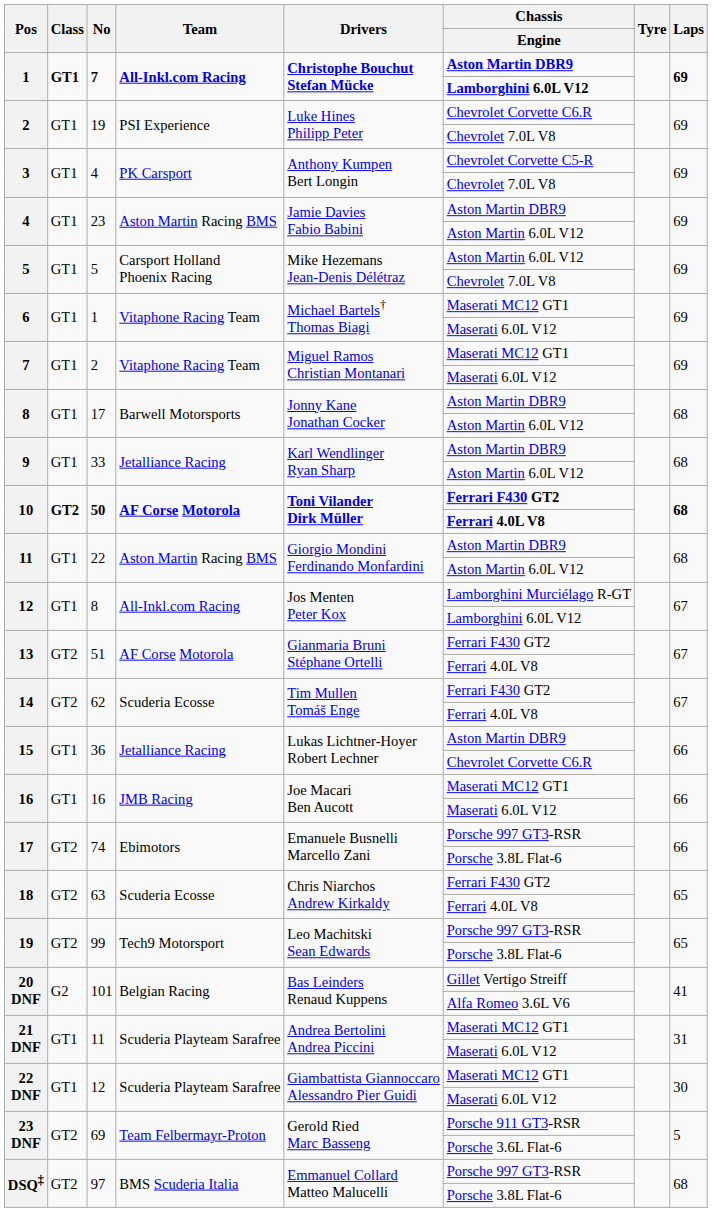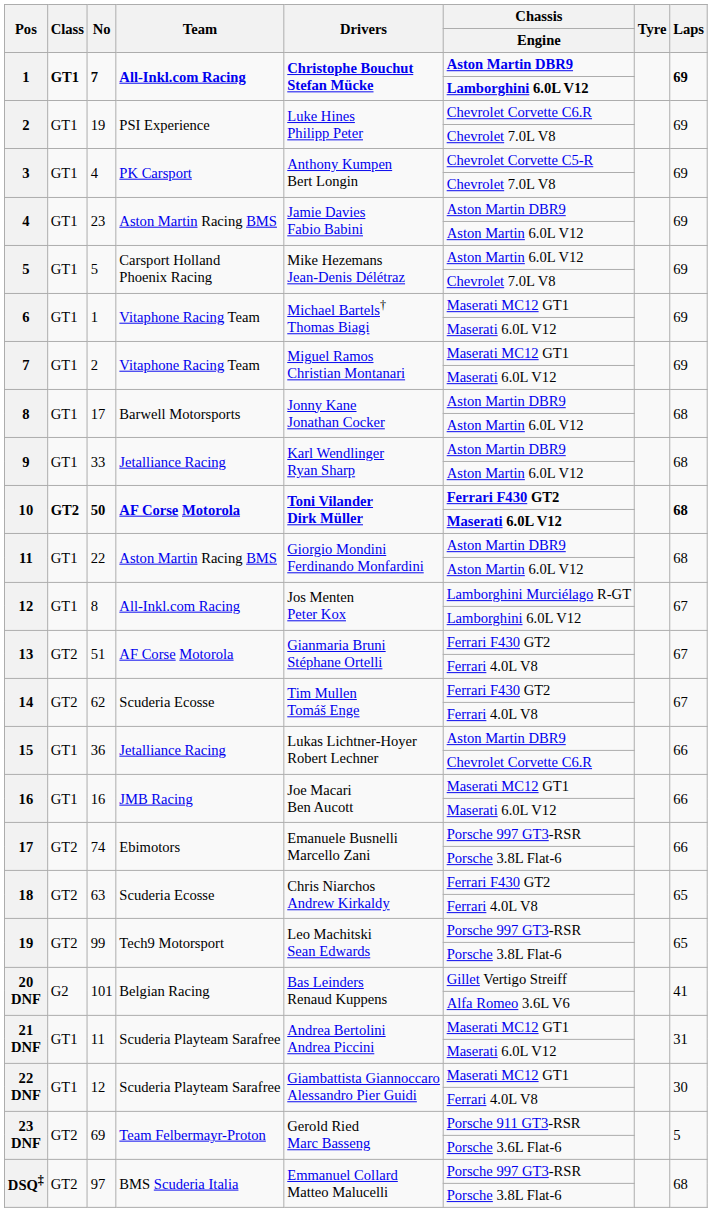row 22 | Chassis / Engine: Ferrari 4.0L V8 -> Maserati 6.0L V12
row 46 | Chassis / Engine: Maserati 6.0L V12 -> Ferrari 4.0L V8
